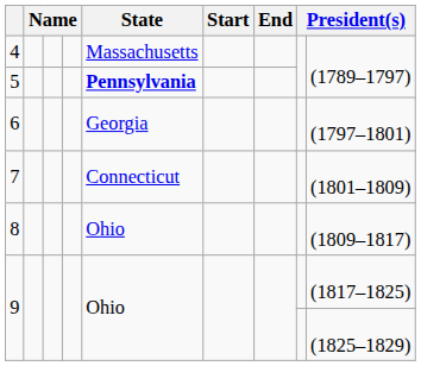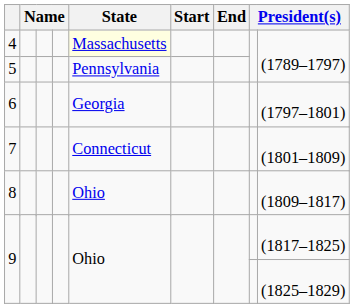4 | State: no background -> lightyellow background
5 | State: bold -> normal
